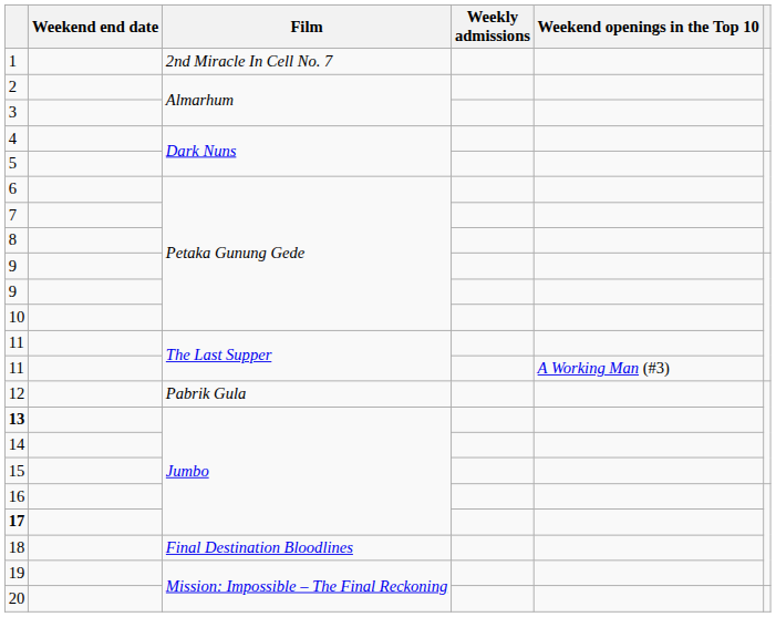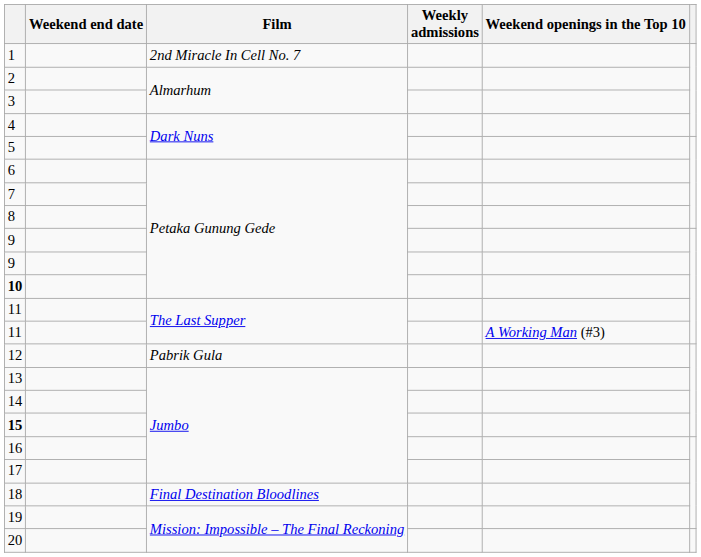10 | column 1: normal -> bold
13 | column 1: bold -> normal
15 | column 1: normal -> bold
17 | column 1: bold -> normal
